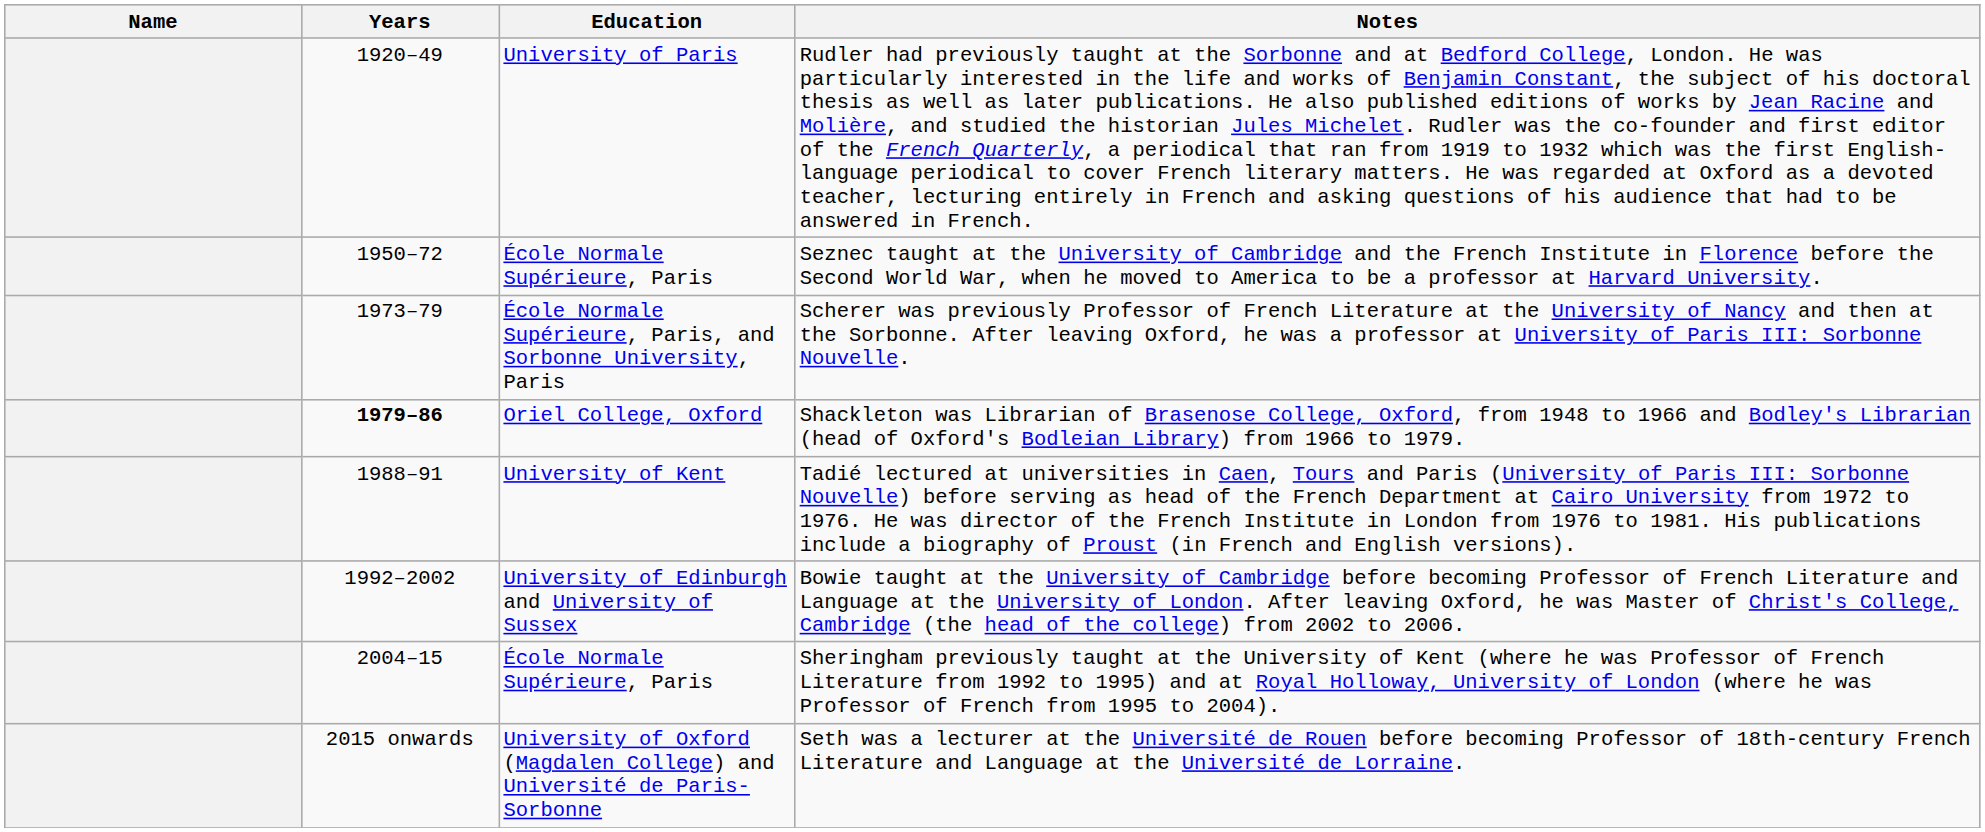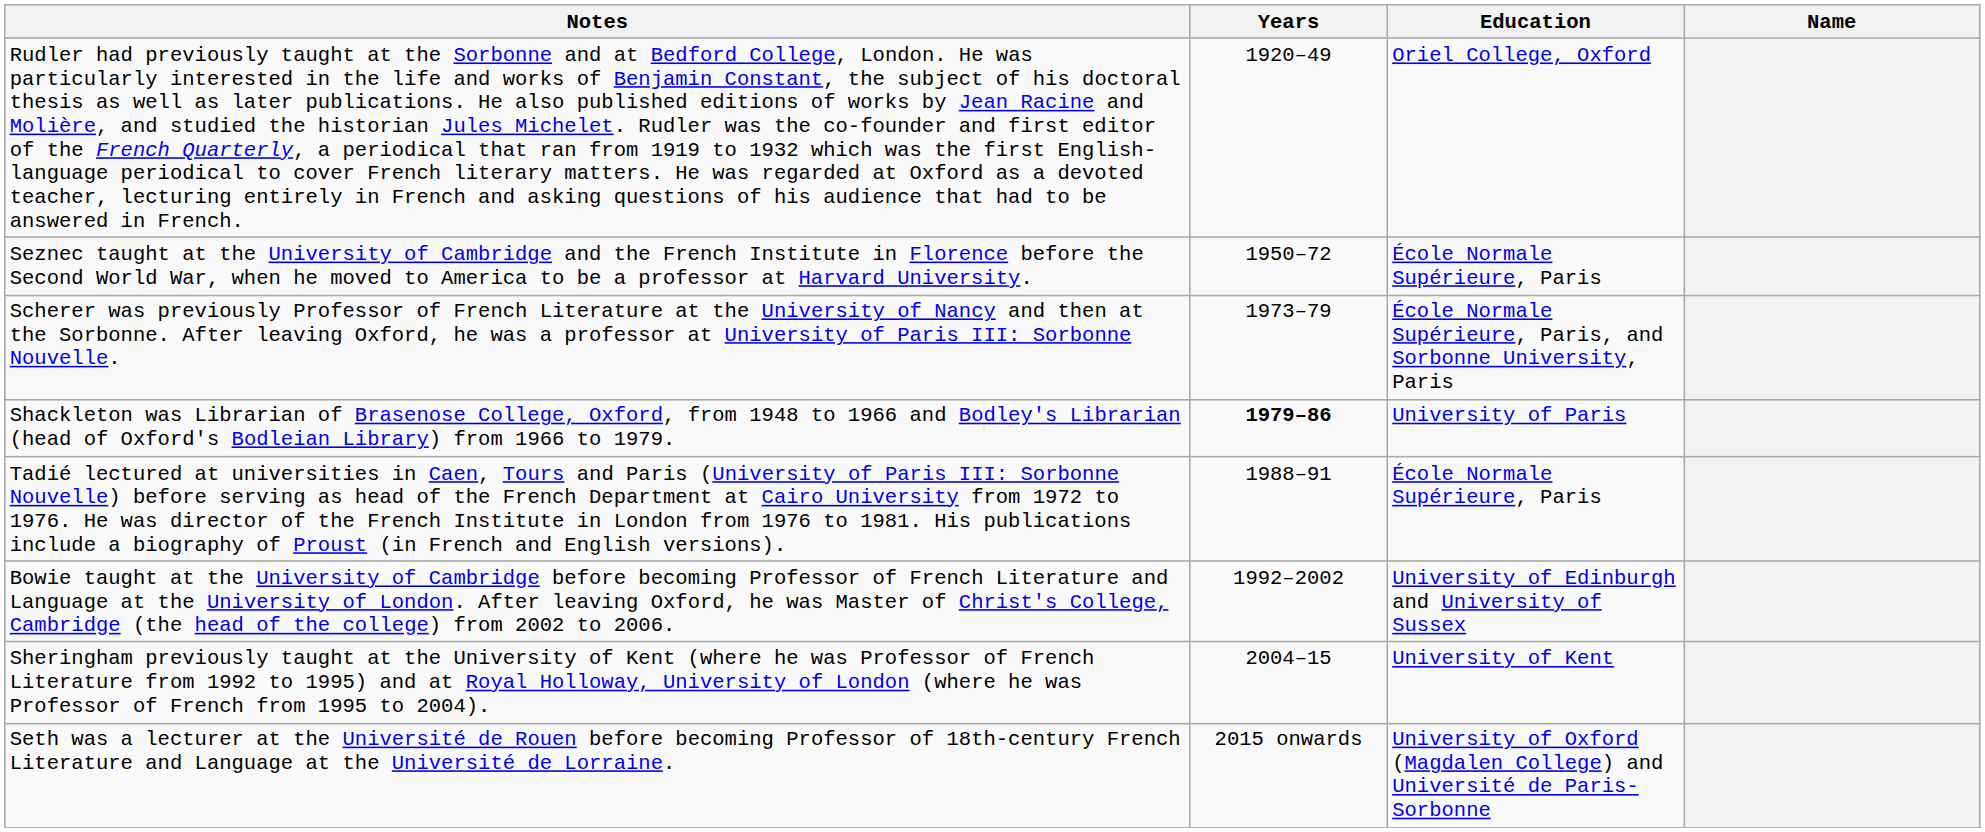columns swapped: Name <-> Notes
row 2 | Education: University of Paris -> Oriel College, Oxford
row 5 | Education: Oriel College, Oxford -> University of Paris
row 6 | Education: University of Kent -> École Normale Supérieure, Paris
row 8 | Education: École Normale Supérieure, Paris -> University of Kent
